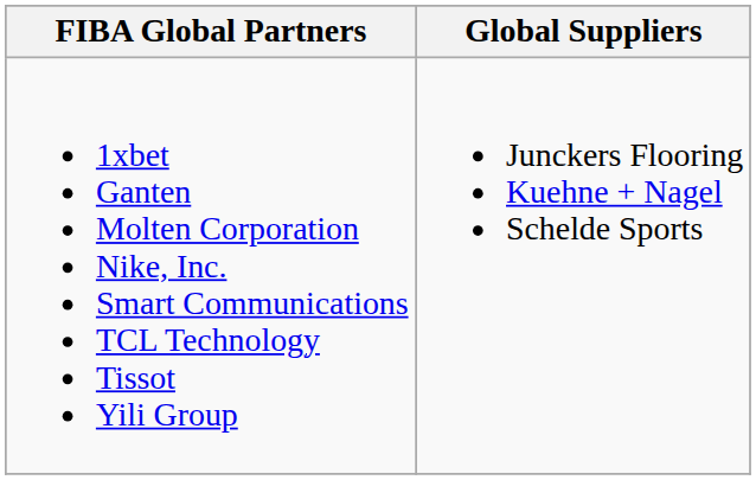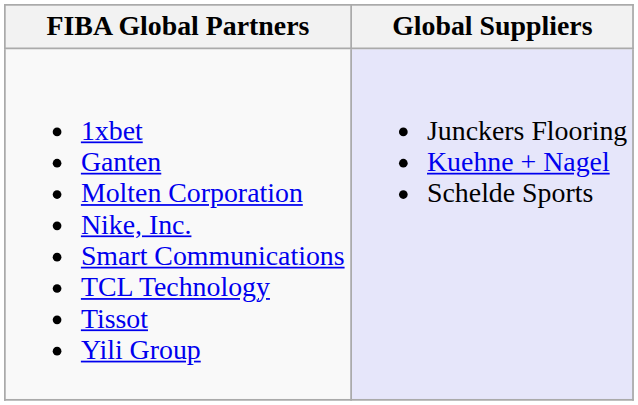row 2 | Global Suppliers: no background -> lavender background
